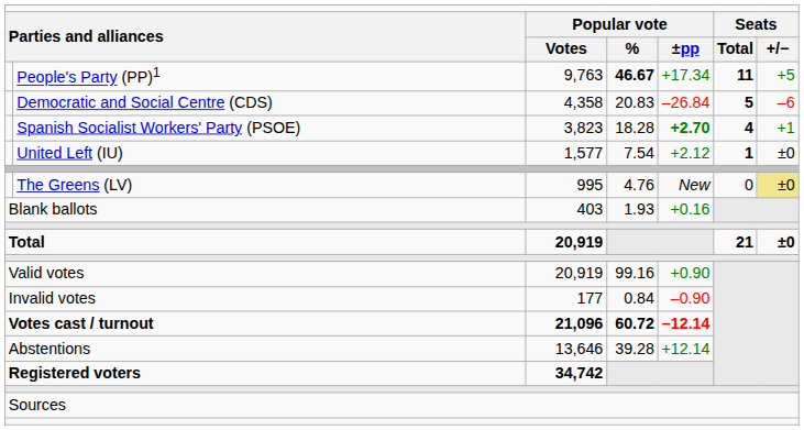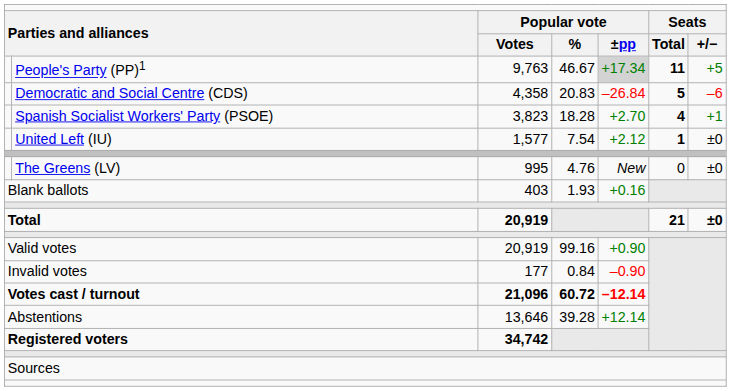People's Party (PP)1 | column 4: bold -> normal
People's Party (PP)1 | column 5: no background -> lightgrey background
Spanish Socialist Workers' Party (PSOE) | column 5: bold -> normal
The Greens (LV) | column 7: khaki background -> no background
